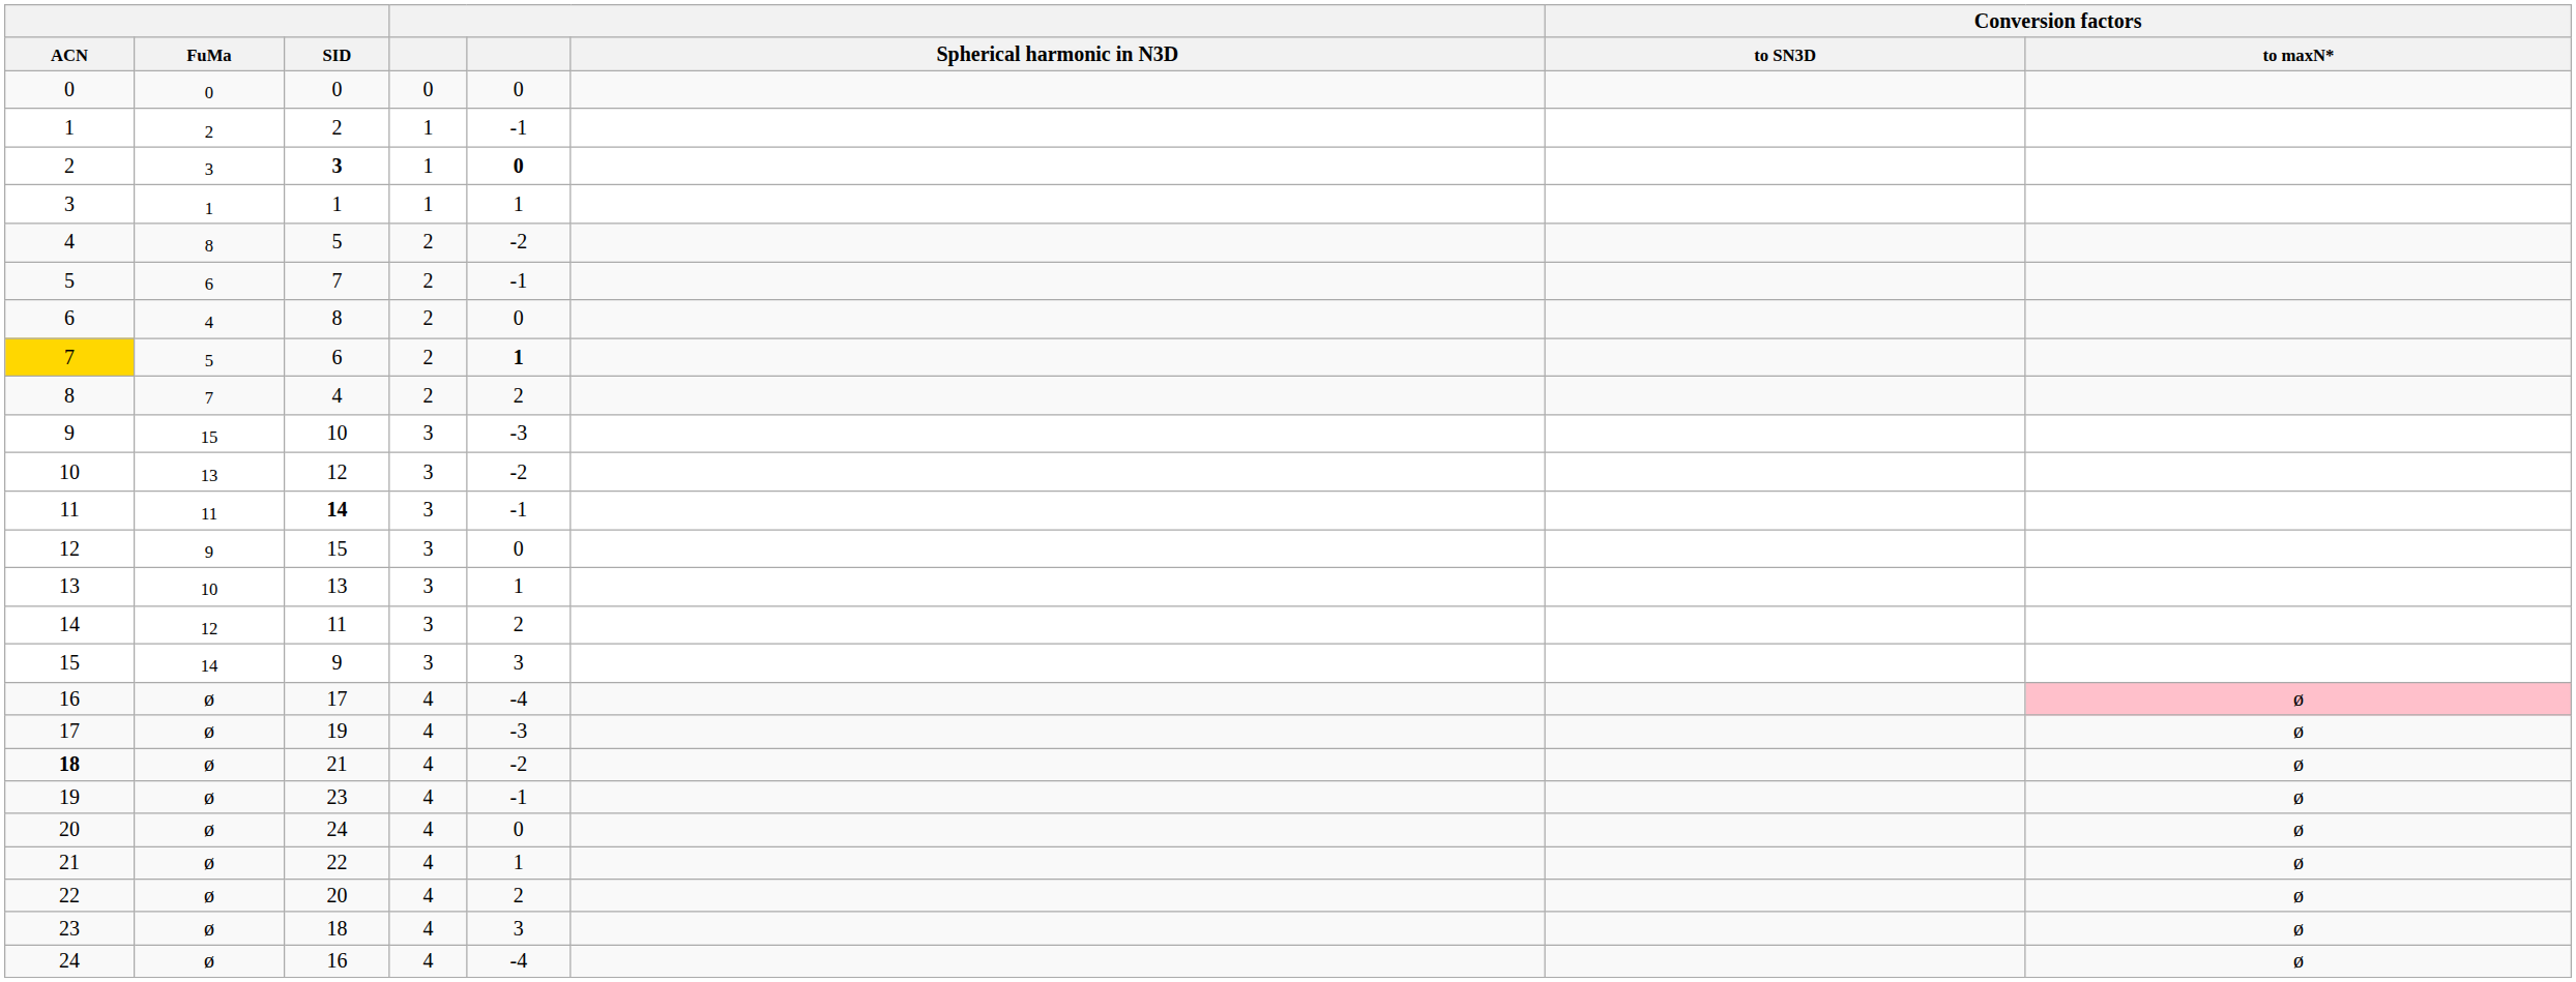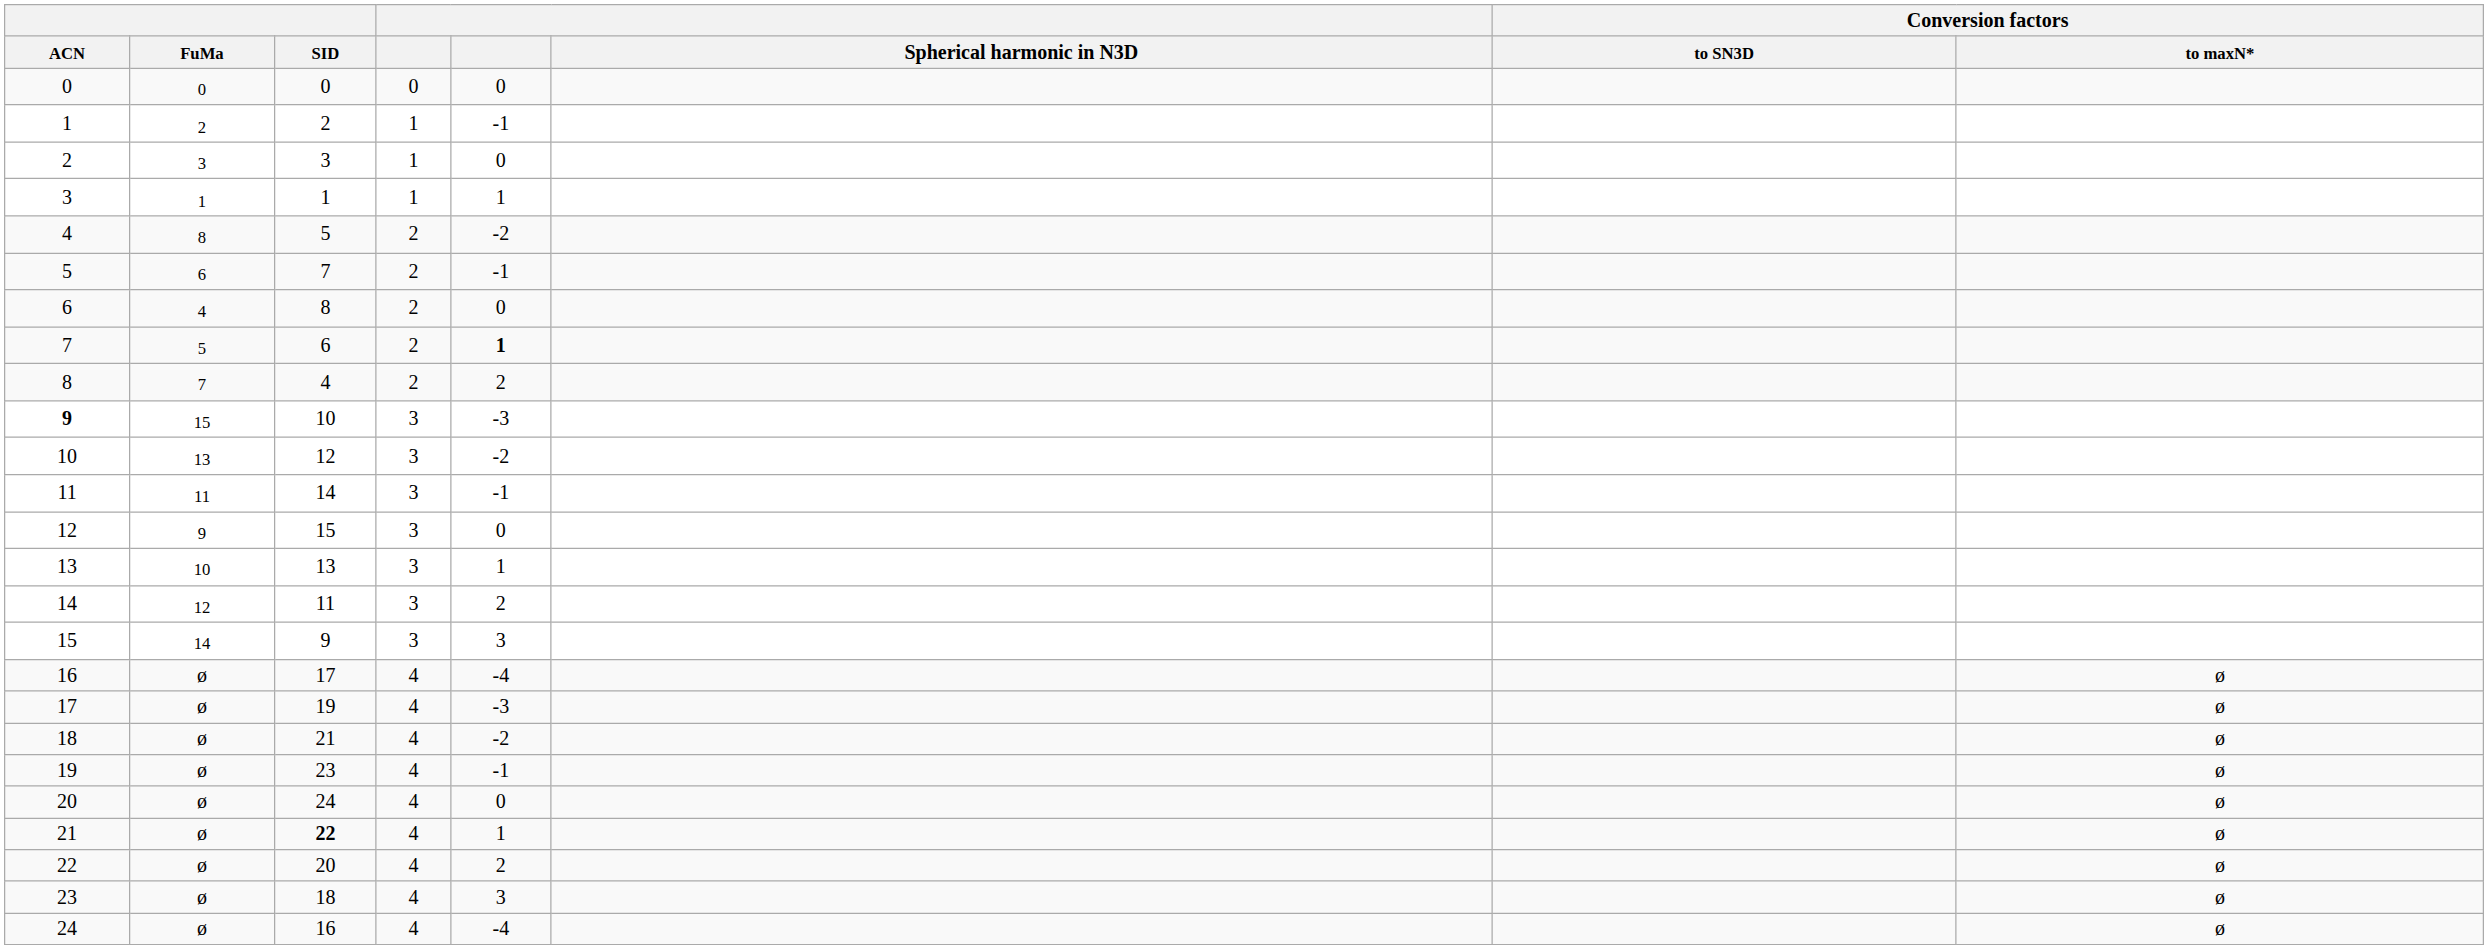row 5 | SID: bold -> normal
row 5 | column 5: bold -> normal
row 10 | ACN: gold background -> no background
row 12 | ACN: normal -> bold
row 14 | SID: bold -> normal
row 19 | Conversion factors / to maxN*: pink background -> no background
row 21 | ACN: bold -> normal
row 24 | SID: normal -> bold
